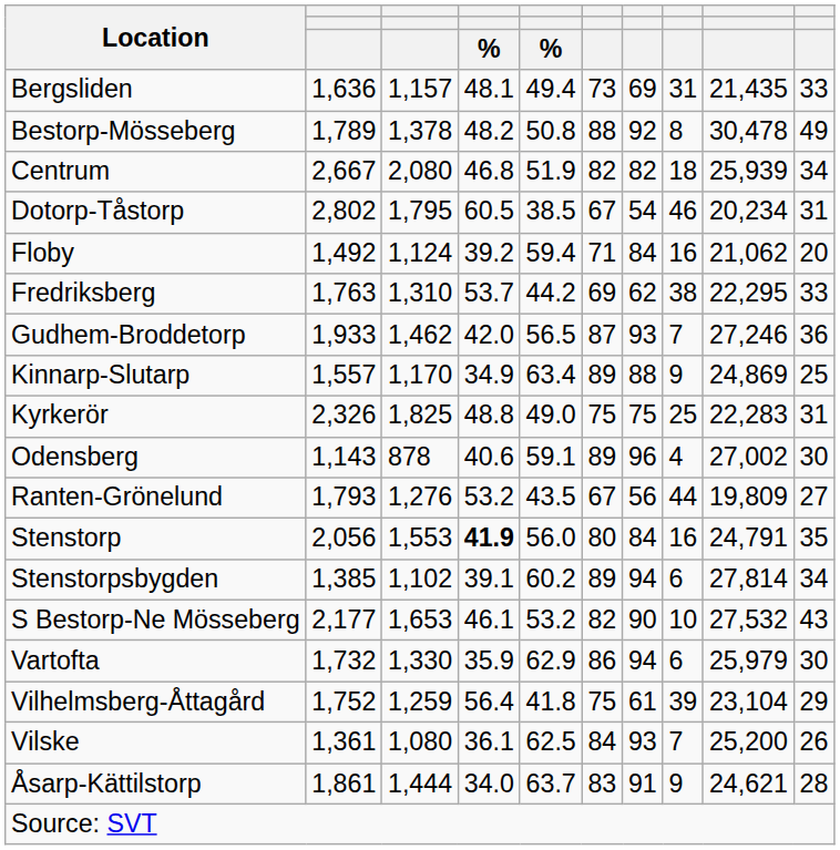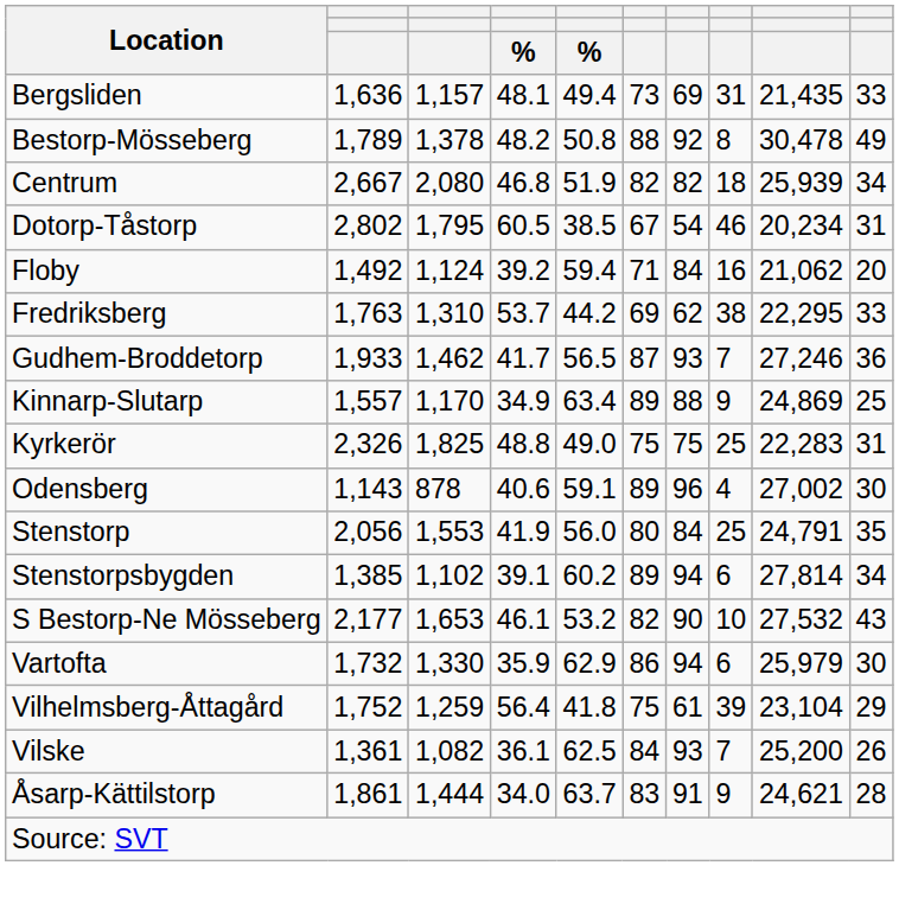Gudhem-Broddetorp | column 4: 42.0 -> 41.7
- row: Ranten-Grönelund | 1,793 | 1,276 | 53.2 | 43.5 | 67 | 56 | 44 | 19,809 | 27
Stenstorp | column 4: bold -> normal
Stenstorp | column 8: 16 -> 25
Vilske | column 3: 1,080 -> 1,082
